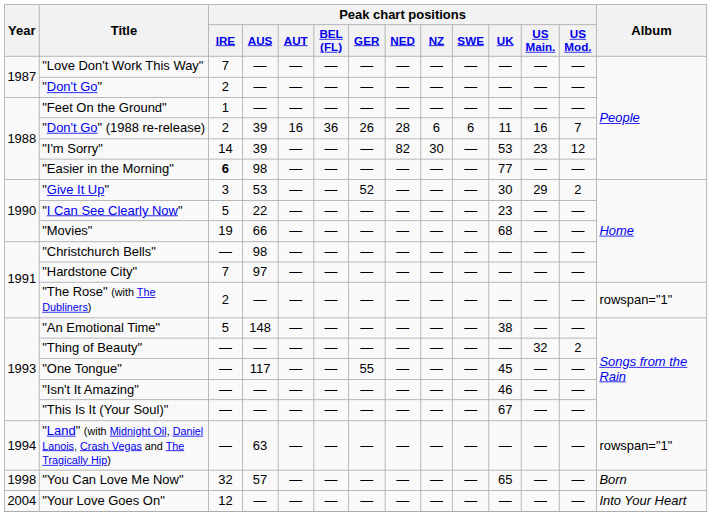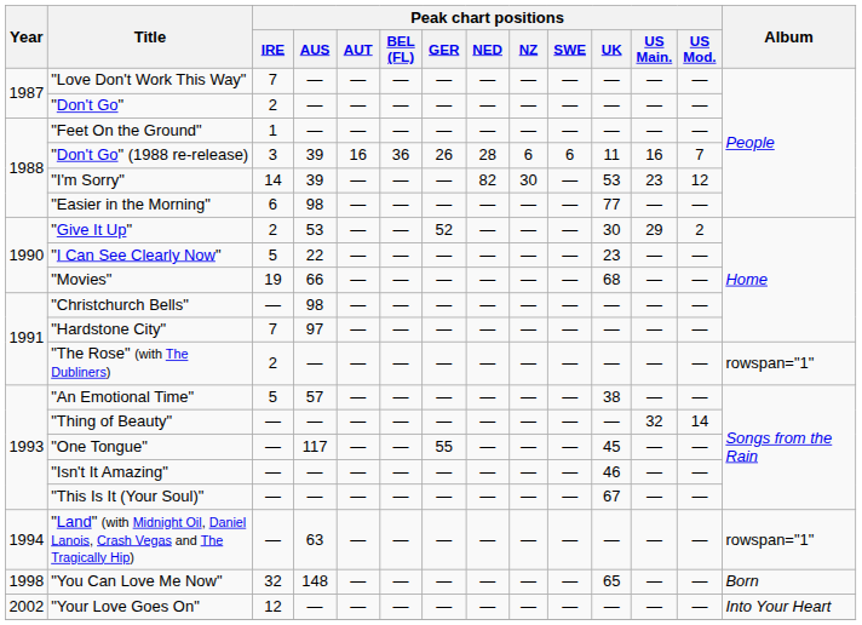"Don't Go" (1988 re-release) | Peak chart positions / IRE: 2 -> 3
"Easier in the Morning" | Peak chart positions / IRE: bold -> normal
"Give It Up" | Peak chart positions / IRE: 3 -> 2
"An Emotional Time" | Peak chart positions / AUS: 148 -> 57
"Thing of Beauty" | Peak chart positions / US Mod.: 2 -> 14
"You Can Love Me Now" | Peak chart positions / AUS: 57 -> 148
"Your Love Goes On" | Year: 2004 -> 2002
